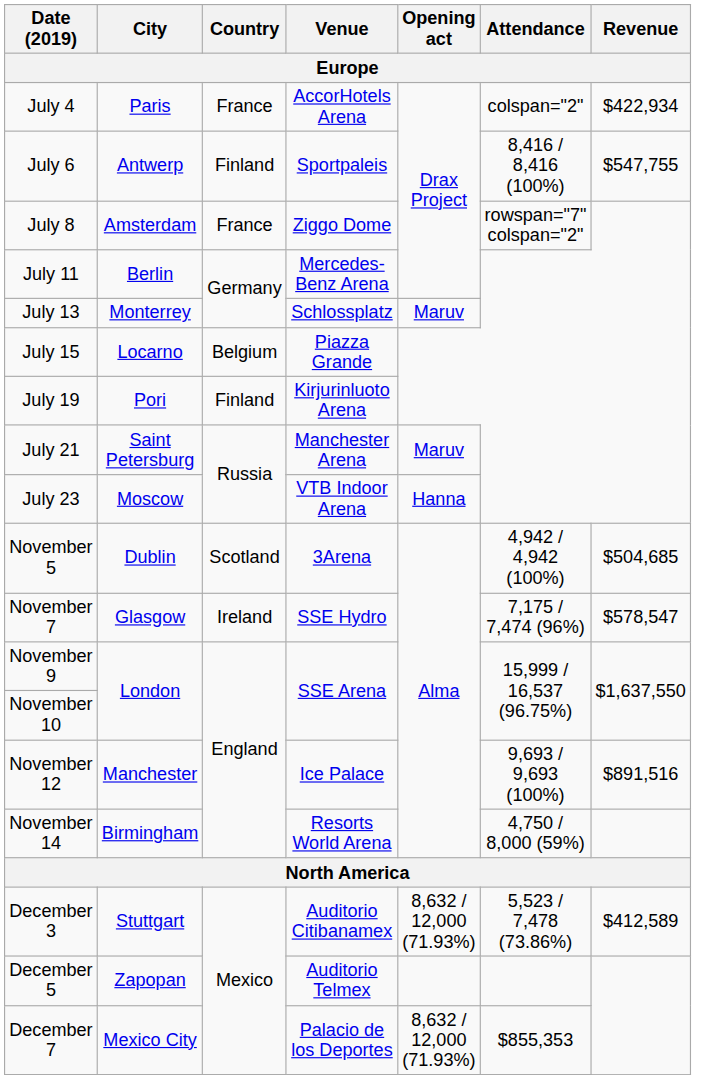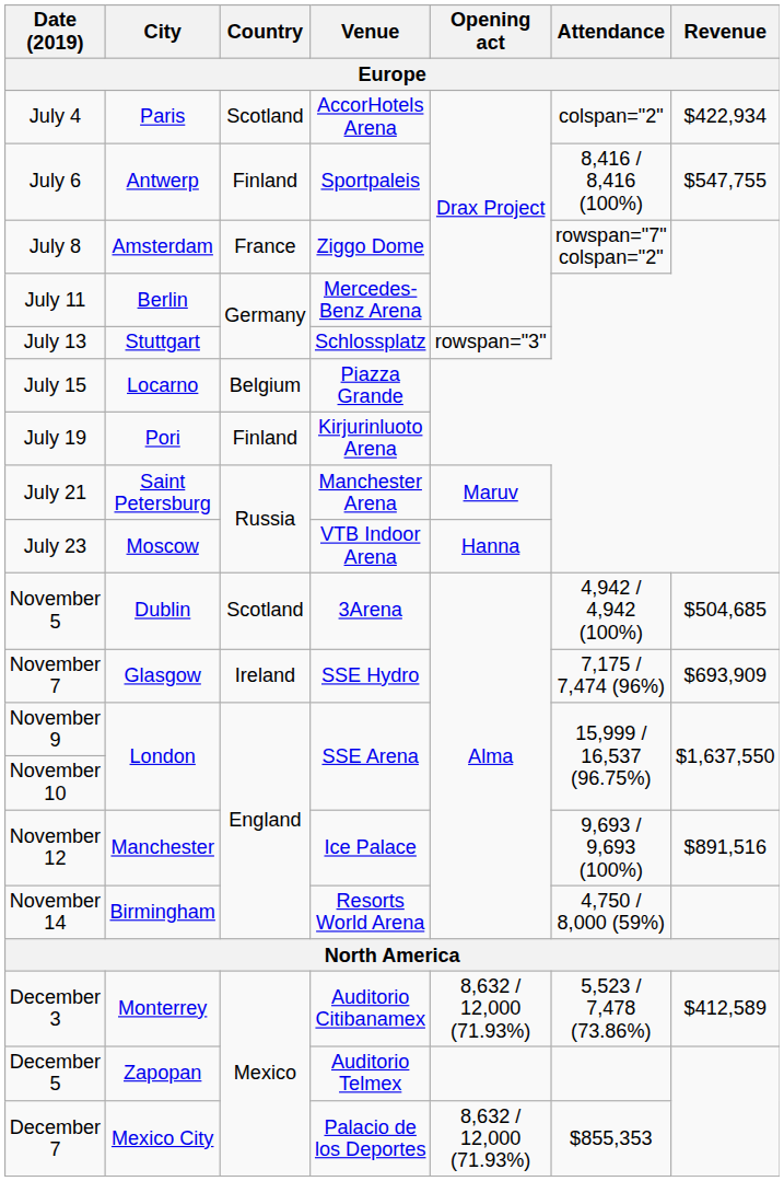July 4 | Country: France -> Scotland
July 13 | City: Monterrey -> Stuttgart
July 13 | Opening act: Maruv -> rowspan="3"
November 7 | Revenue: $578,547 -> $693,909
December 3 | City: Stuttgart -> Monterrey
